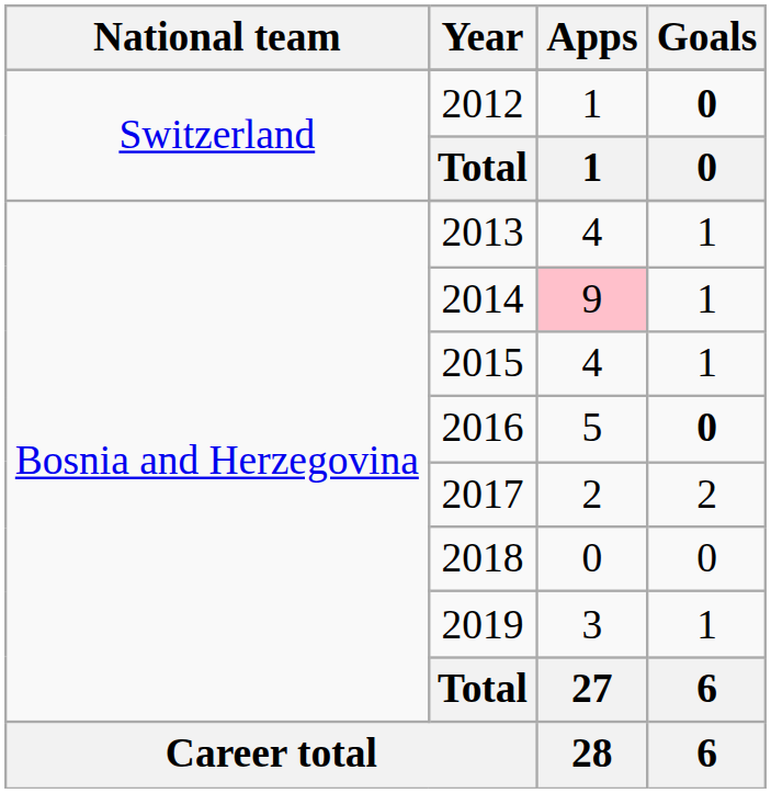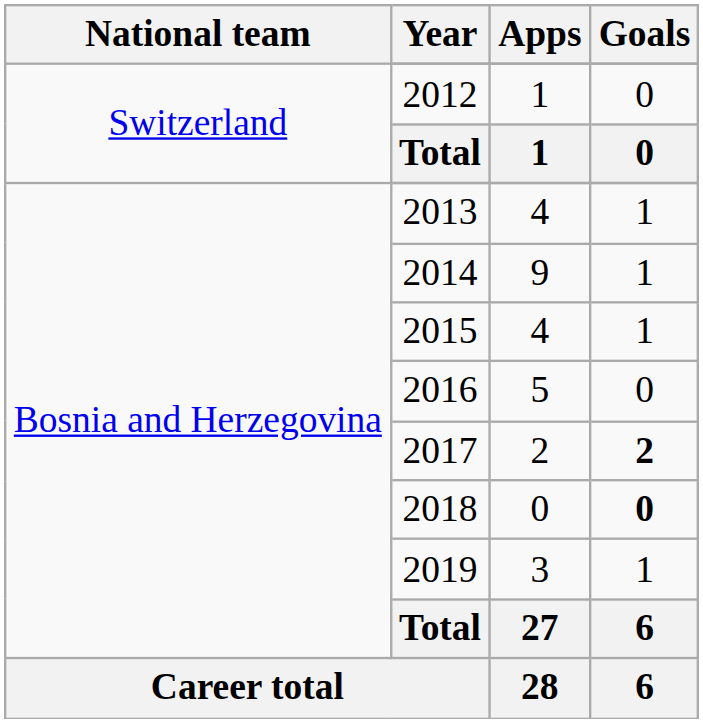2012 | Goals: bold -> normal
2014 | Apps: pink background -> no background
2016 | Goals: bold -> normal
2017 | Goals: normal -> bold
2018 | Goals: normal -> bold
